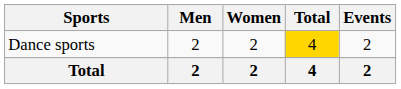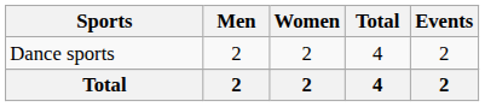Dance sports | Total: gold background -> no background
